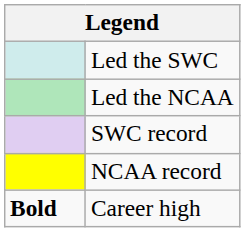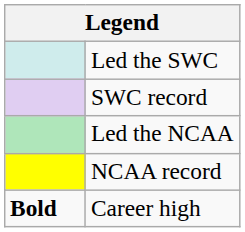rows swapped: SWC record <-> Led the NCAA
